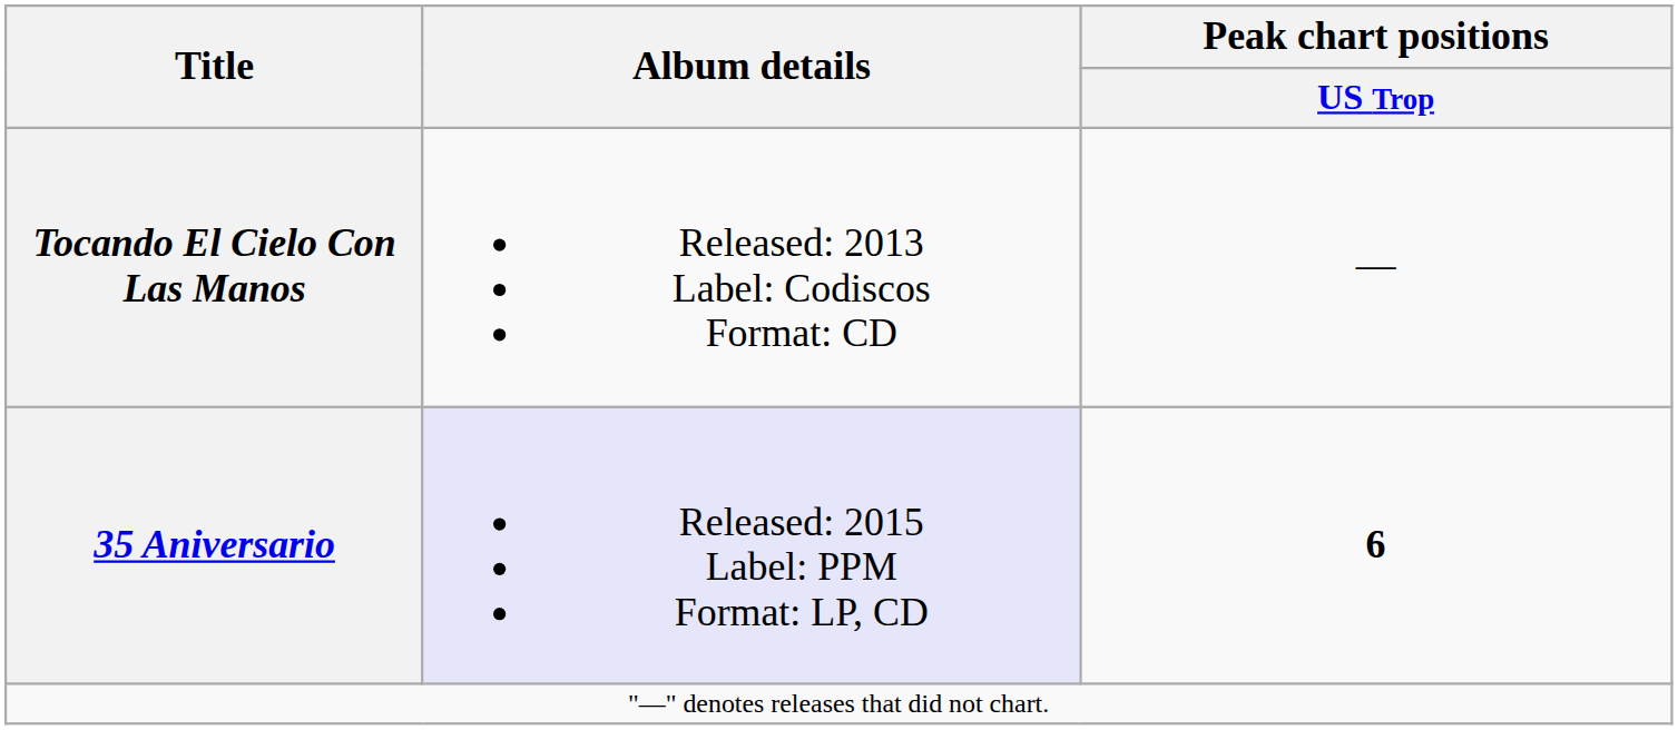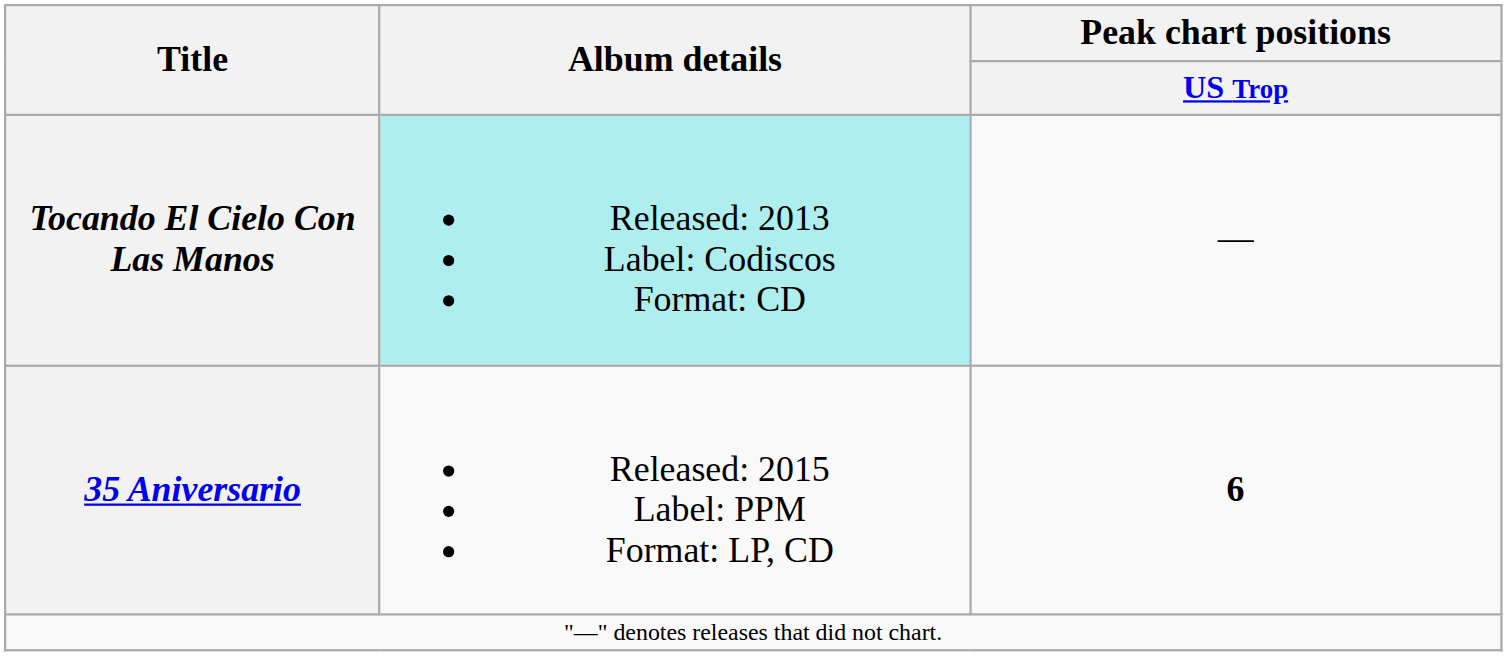Tocando El Cielo Con Las Manos | Album details: no background -> paleturquoise background
35 Aniversario | Album details: lavender background -> no background
